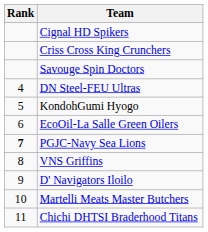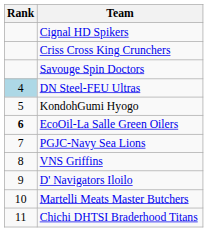DN Steel-FEU Ultras | Rank: no background -> lightblue background
EcoOil-La Salle Green Oilers | Rank: normal -> bold
PGJC-Navy Sea Lions | Rank: bold -> normal
